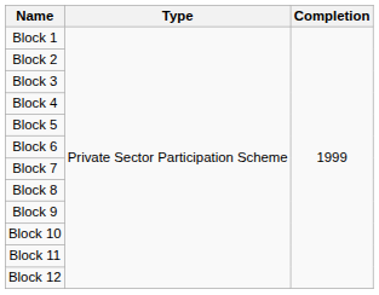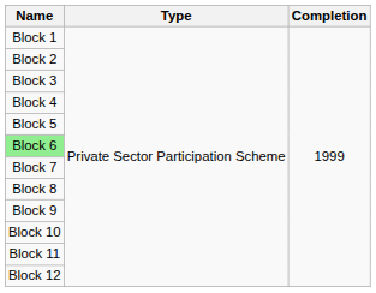Block 6 | Name: no background -> lightgreen background
